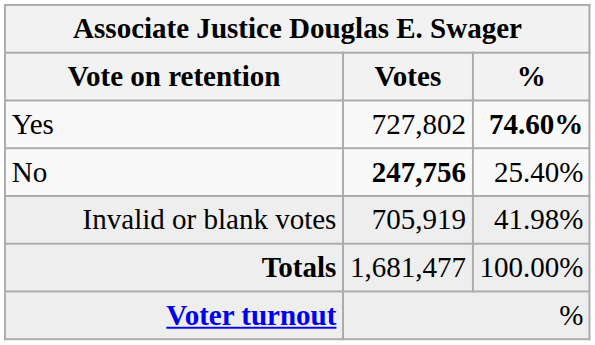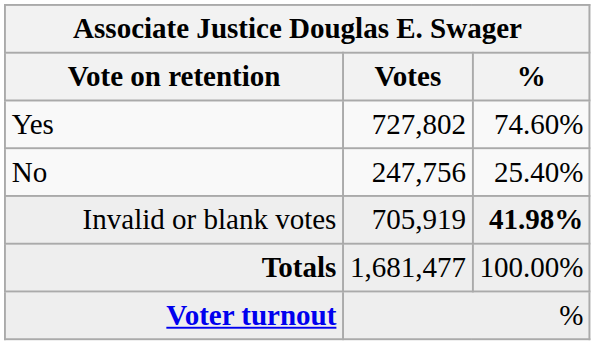Yes | %: bold -> normal
No | Votes: bold -> normal
Invalid or blank votes | %: normal -> bold
